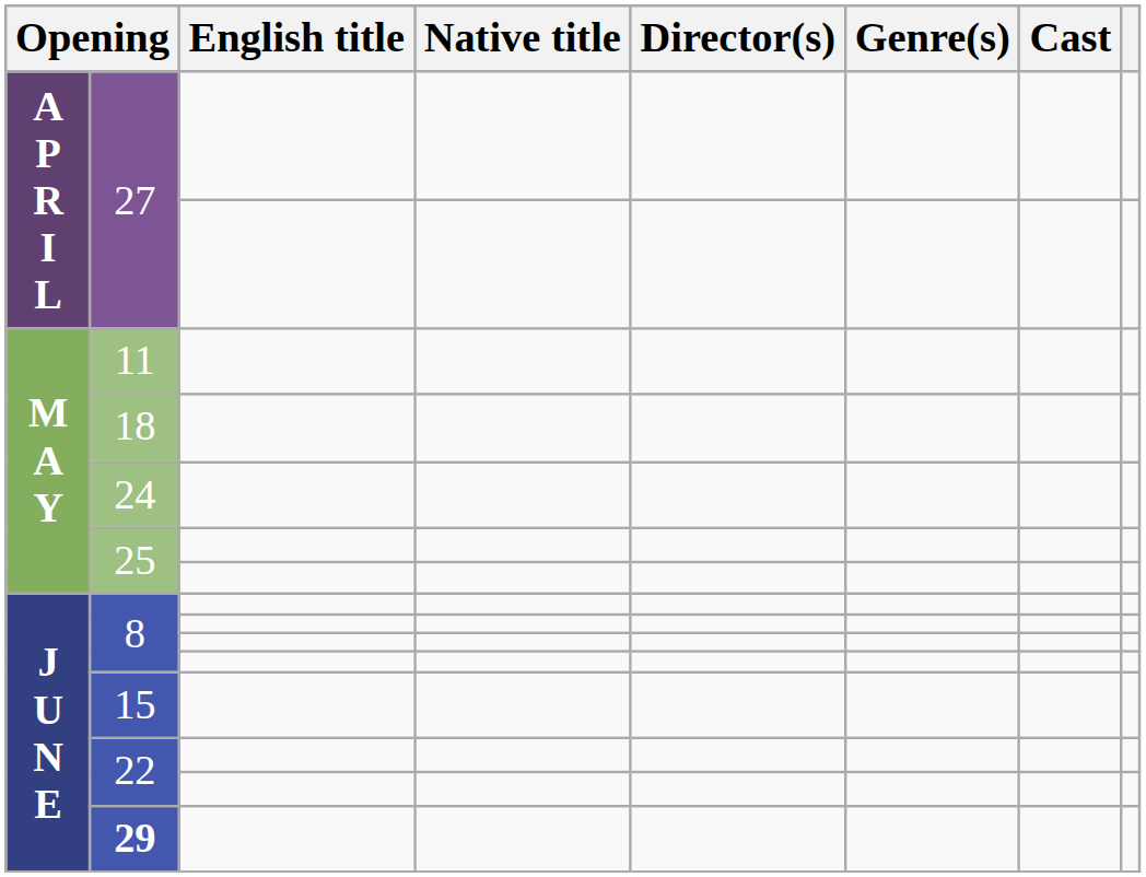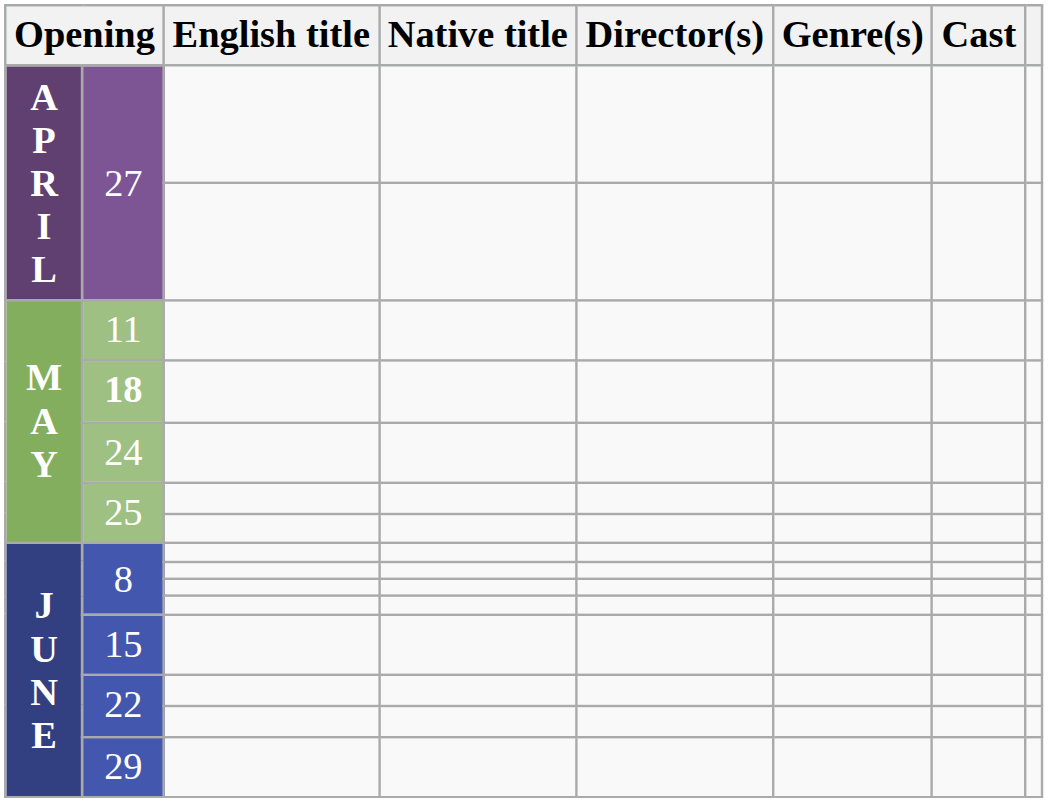18 | column 2: normal -> bold
29 | column 2: bold -> normal
